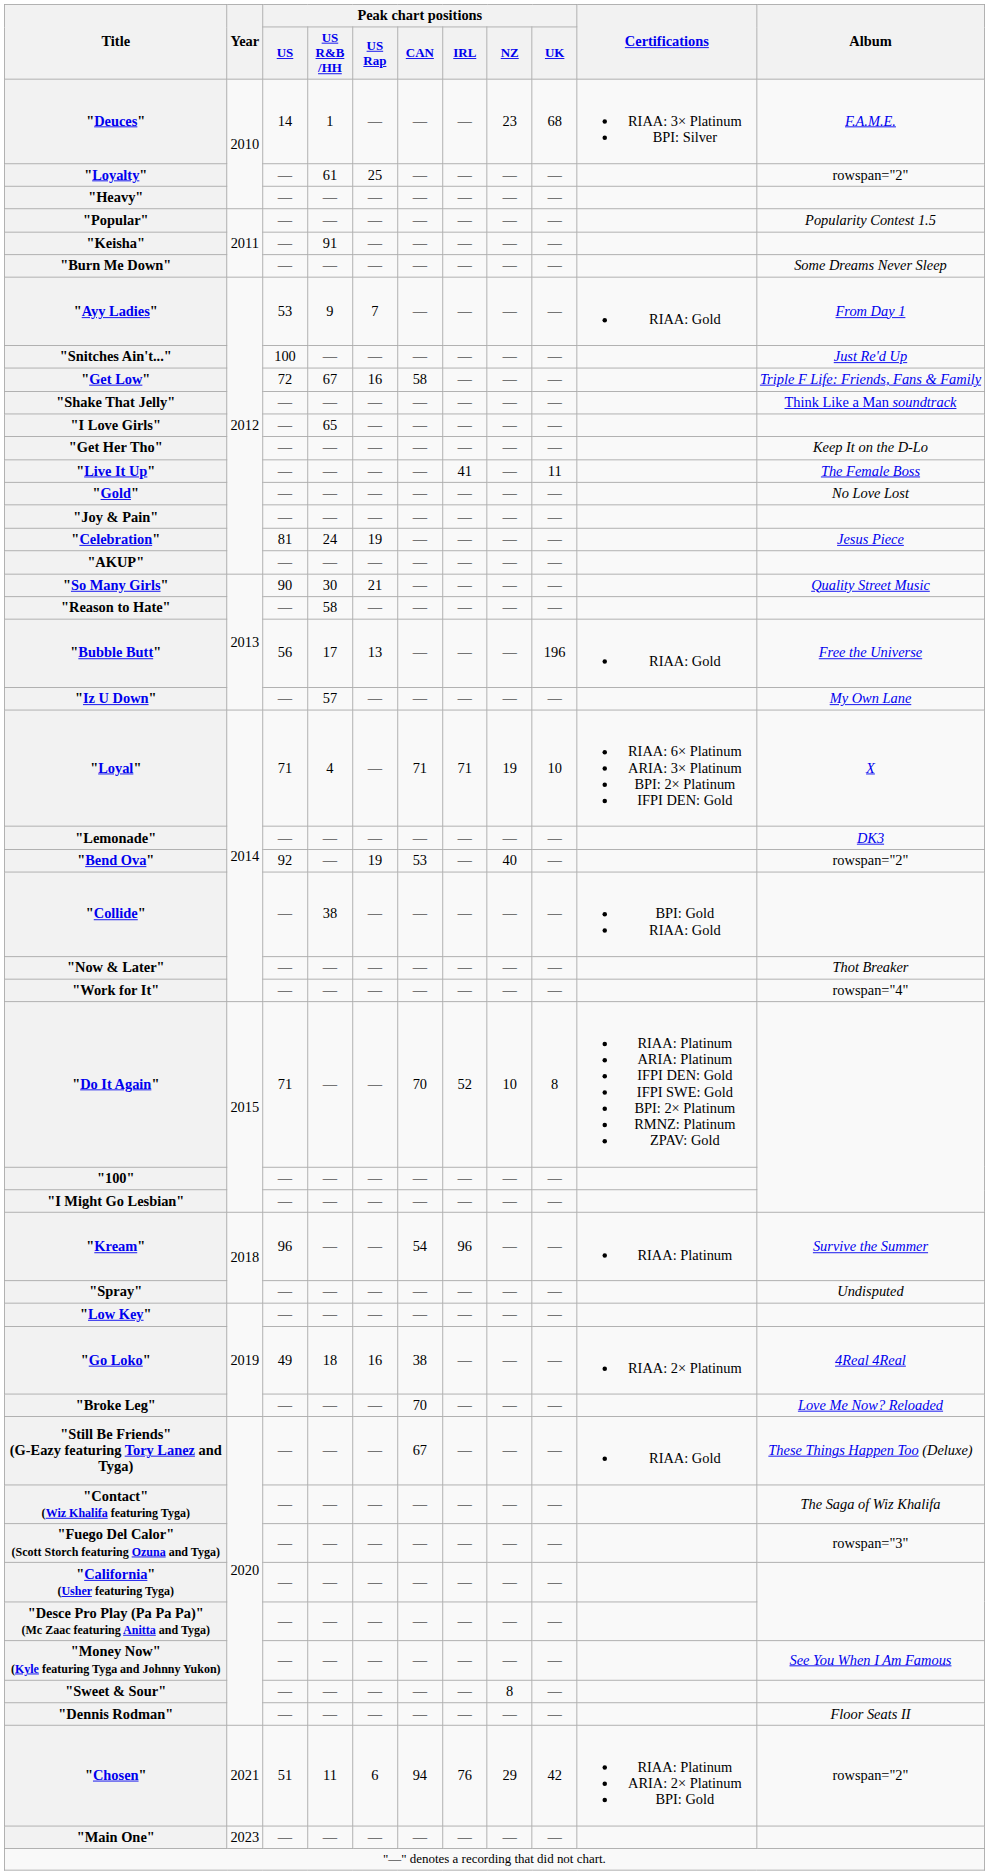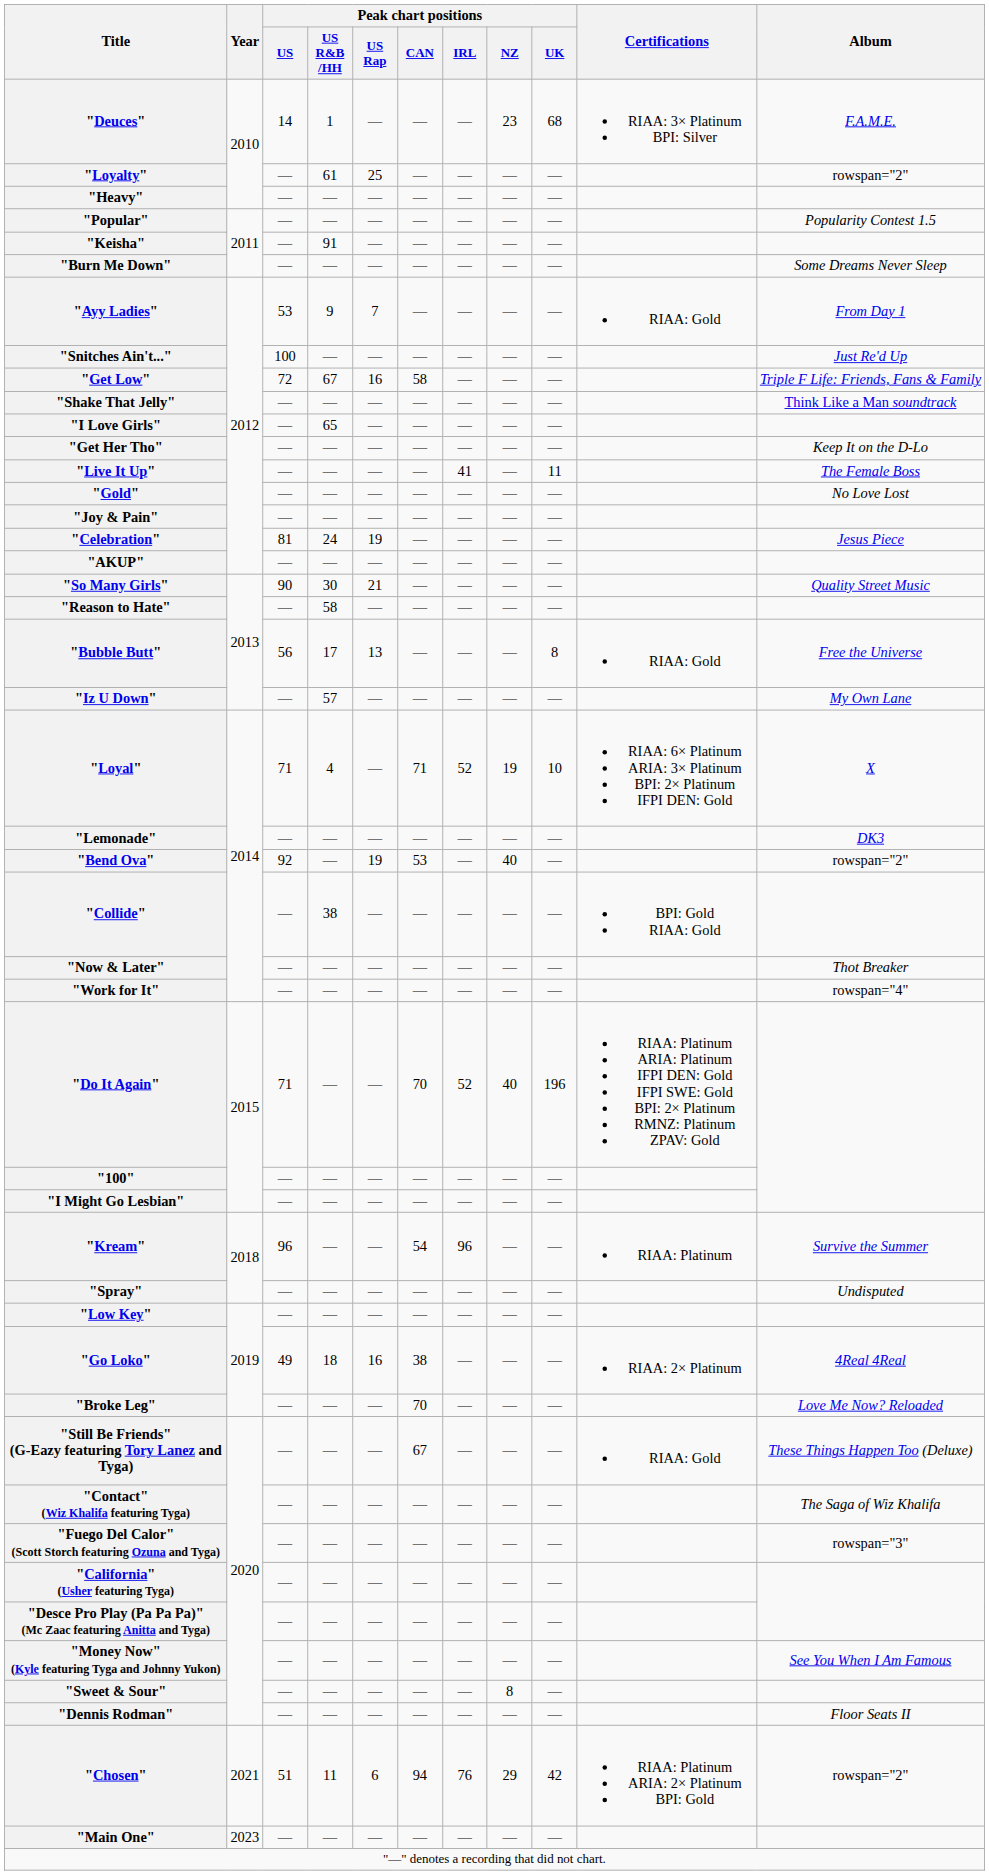"Bubble Butt" | Peak chart positions / UK: 196 -> 8
"Loyal" | Peak chart positions / IRL: 71 -> 52
"Do It Again" | Peak chart positions / NZ: 10 -> 40
"Do It Again" | Peak chart positions / UK: 8 -> 196
